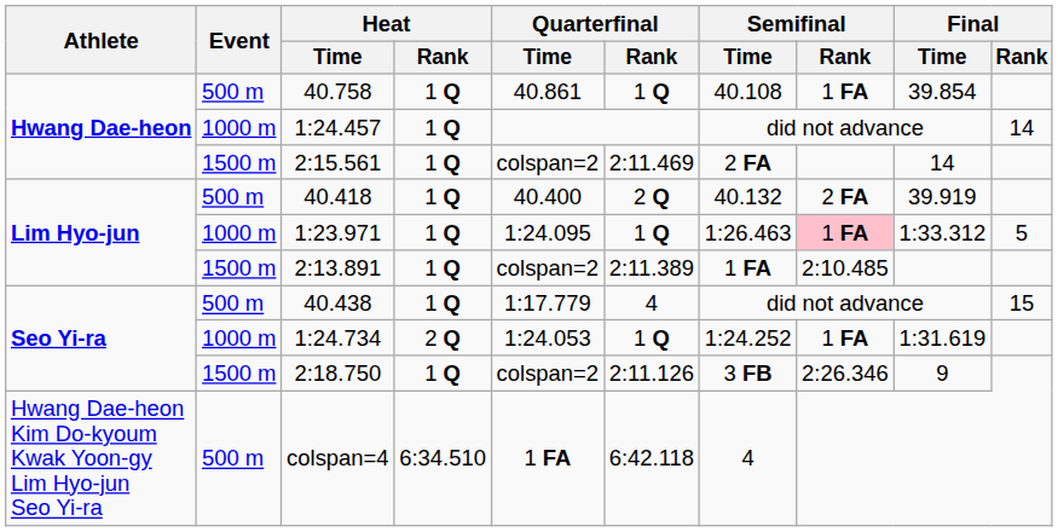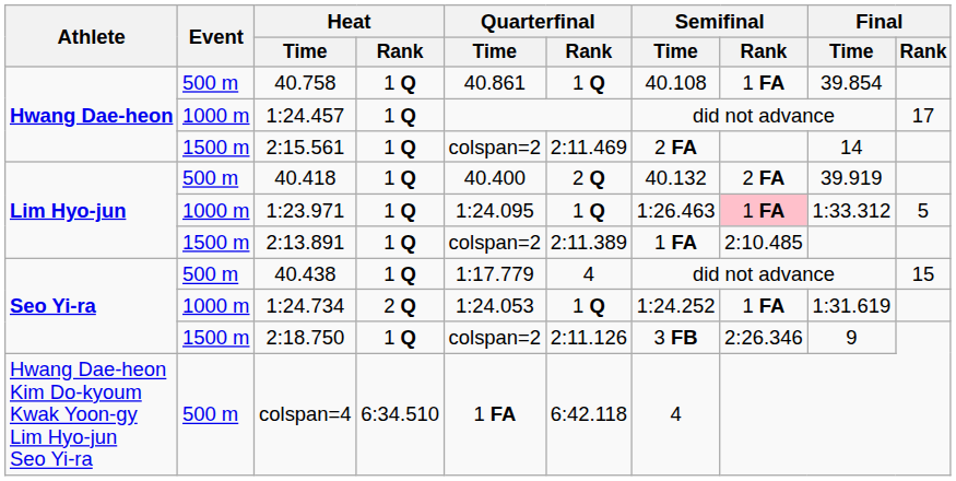1:24.457 | Final / Rank: 14 -> 17
